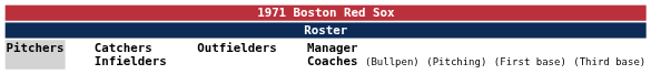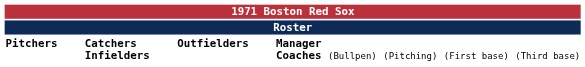Pitchers | column 1: lightgrey background -> no background
